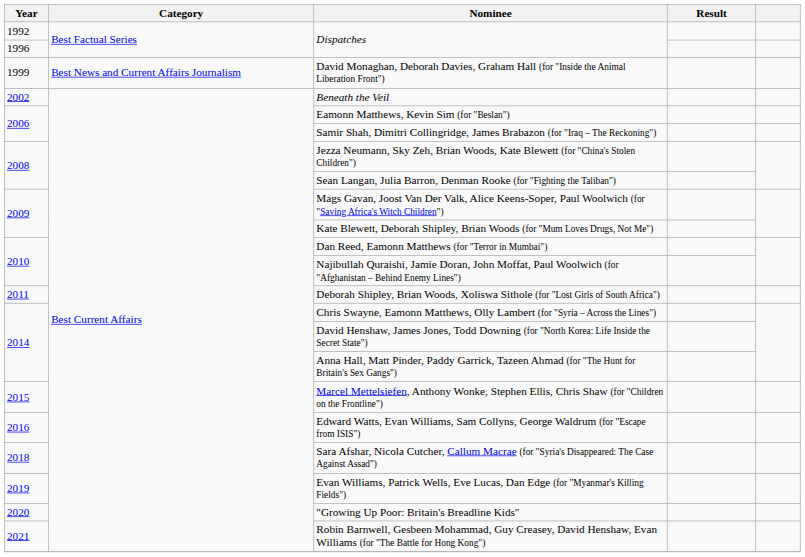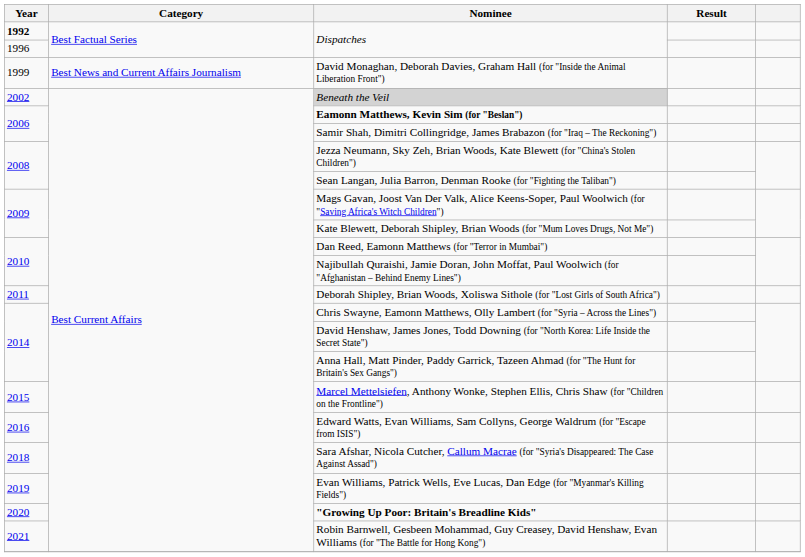1992 / Dispatches | Year: normal -> bold
Beneath the Veil | Nominee: no background -> lightgrey background
Eamonn Matthews, Kevin Sim (for "Beslan") | Nominee: normal -> bold
"Growing Up Poor: Britain's Breadline Kids" | Nominee: normal -> bold
